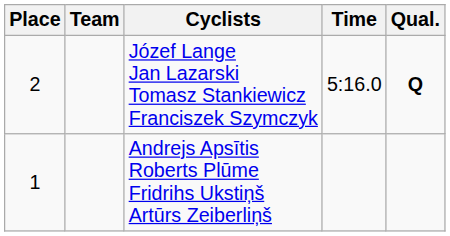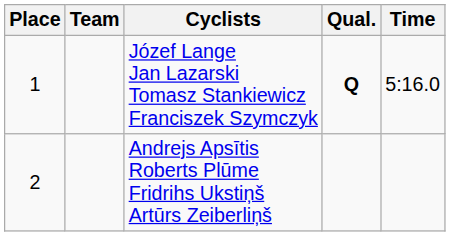columns swapped: Time <-> Qual.
row 2 | Place: 2 -> 1
row 3 | Place: 1 -> 2
